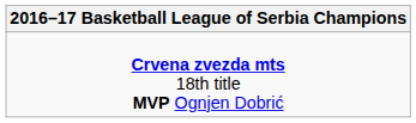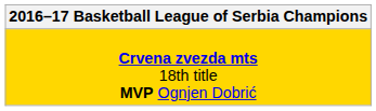row 2 | column 1: no background -> gold background
